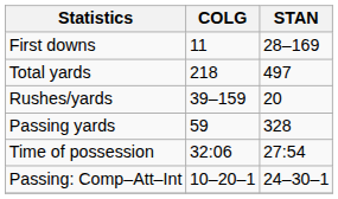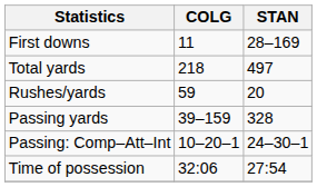Rushes/yards | COLG: 39–159 -> 59
Passing yards | COLG: 59 -> 39–159
rows swapped: Passing: Comp–Att–Int <-> Time of possession
